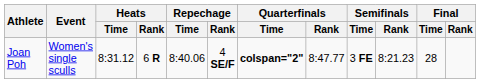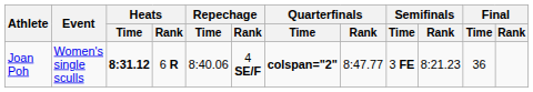Joan Poh | Heats / Time: normal -> bold
Joan Poh | Final / Time: 28 -> 36
